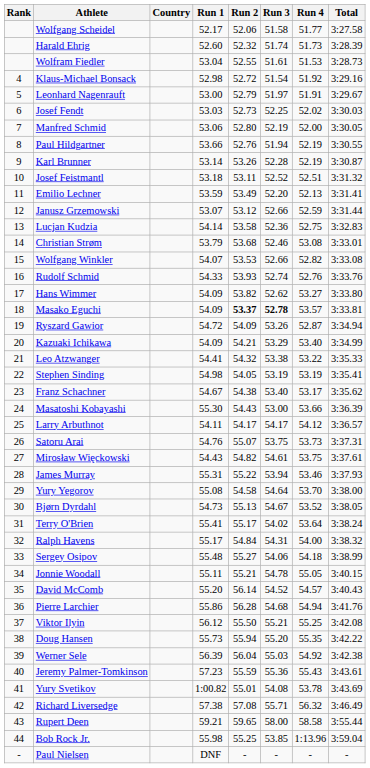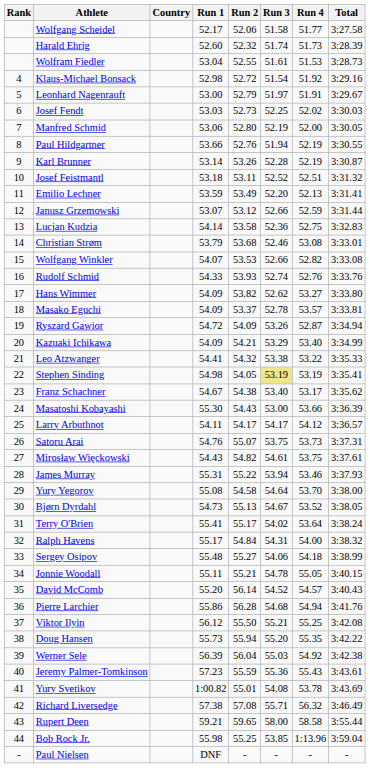Masako Eguchi | Run 2: bold -> normal
Masako Eguchi | Run 3: bold -> normal
Stephen Sinding | Run 3: no background -> khaki background
